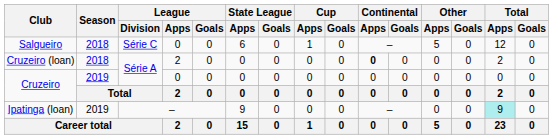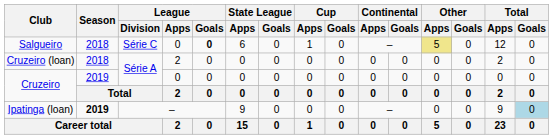Salgueiro | League / Goals: normal -> bold
Salgueiro | Other / Apps: no background -> khaki background
Cruzeiro (loan) | Continental / Apps: bold -> normal
Ipatinga (loan) | Season: normal -> bold
Ipatinga (loan) | Total / Apps: paleturquoise background -> no background
Ipatinga (loan) | Total / Goals: no background -> lightblue background
